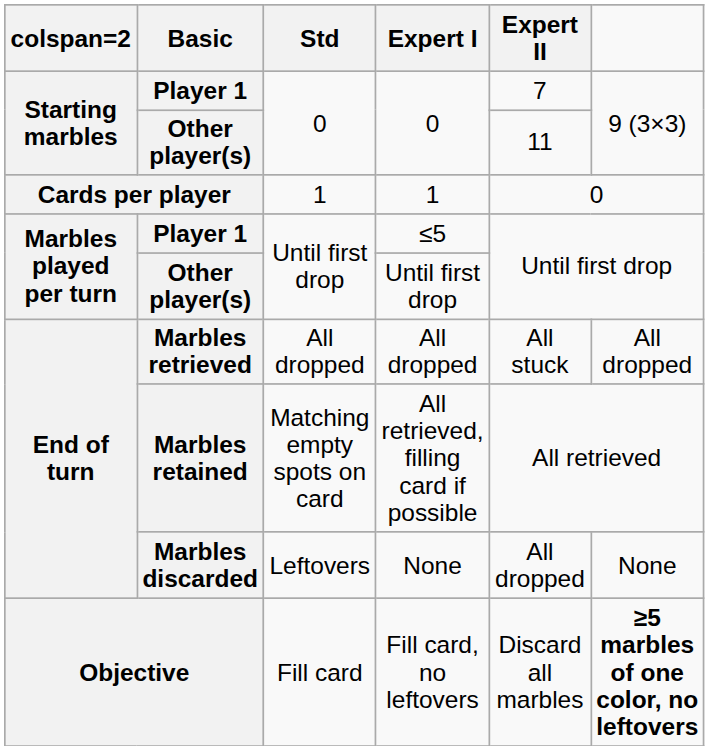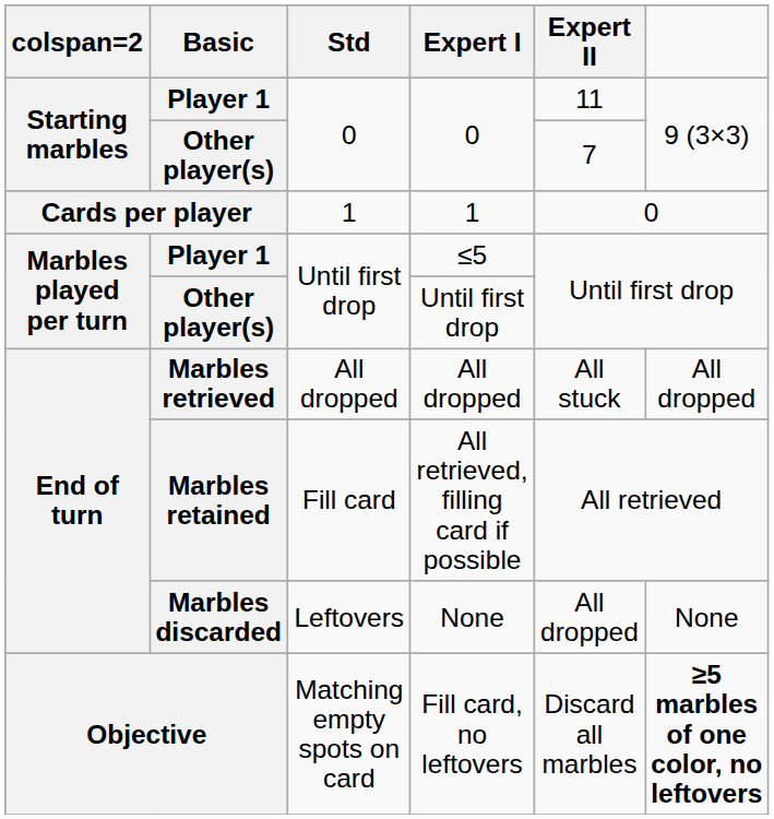Player 1 / 0 | Expert II: 7 -> 11
Other player(s) / 0 | Expert II: 11 -> 7
All retrieved, filling card if possible | Std: Matching empty spots on card -> Fill card
Fill card, no leftovers | Std: Fill card -> Matching empty spots on card
